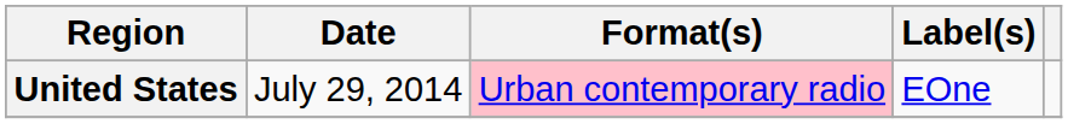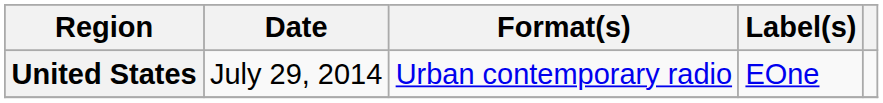United States | Format(s): pink background -> no background
